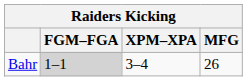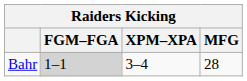Bahr | MFG: 26 -> 28
